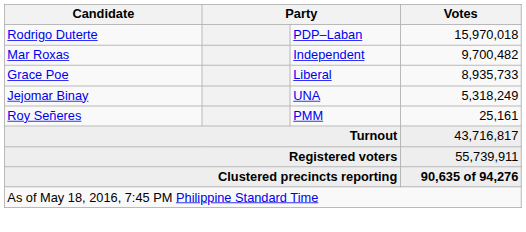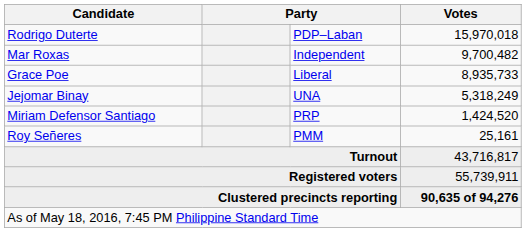+ row: Miriam Defensor Santiago | PRP | 1,424,520
